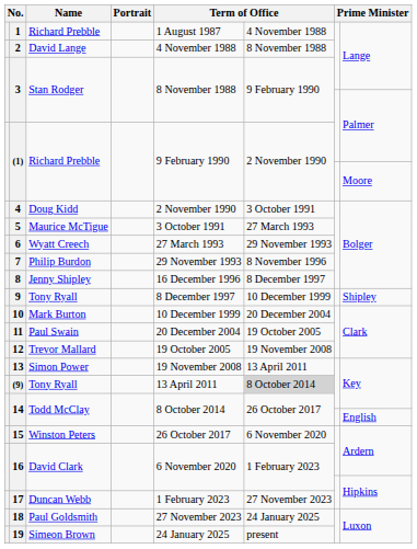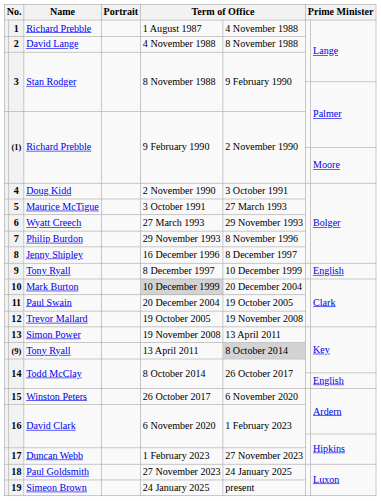9 | column 8: Shipley -> English
10 | column 5: no background -> lightgrey background
